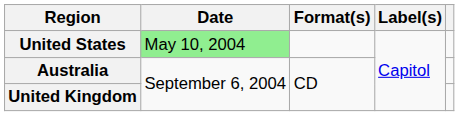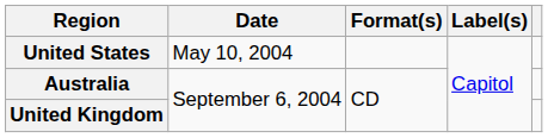United States | Date: lightgreen background -> no background
